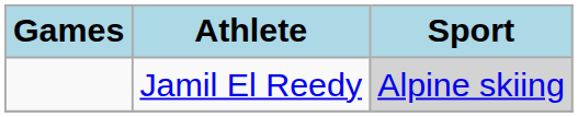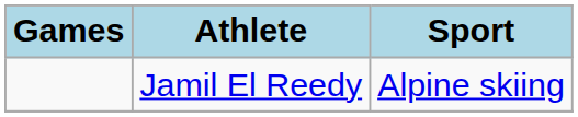Jamil El Reedy | Sport: lightgrey background -> no background
